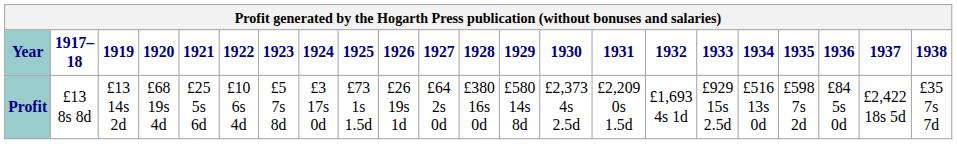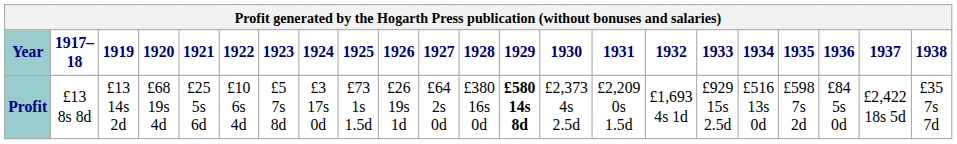Profit | 1929: normal -> bold
